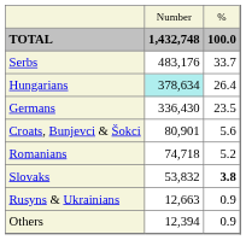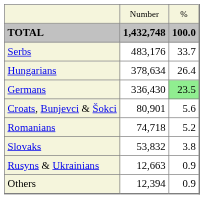Hungarians | column 2: paleturquoise background -> no background
Germans | column 3: no background -> lightgreen background
Slovaks | column 3: bold -> normal
